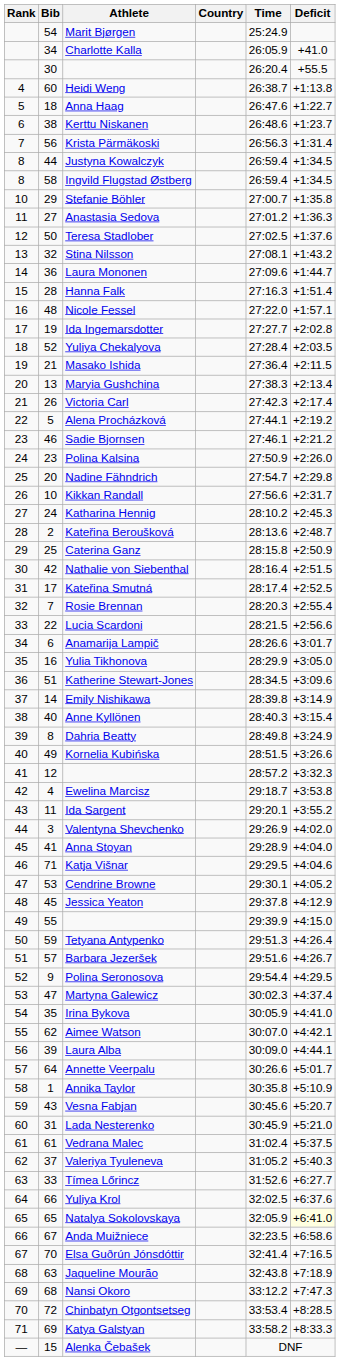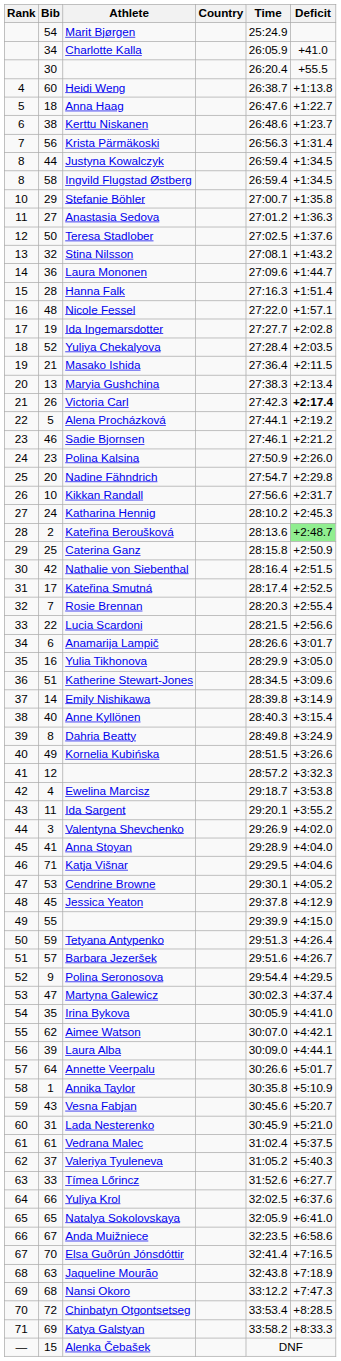Victoria Carl | Deficit: normal -> bold
Kateřina Beroušková | Deficit: no background -> lightgreen background
Natalya Sokolovskaya | Deficit: lightyellow background -> no background
